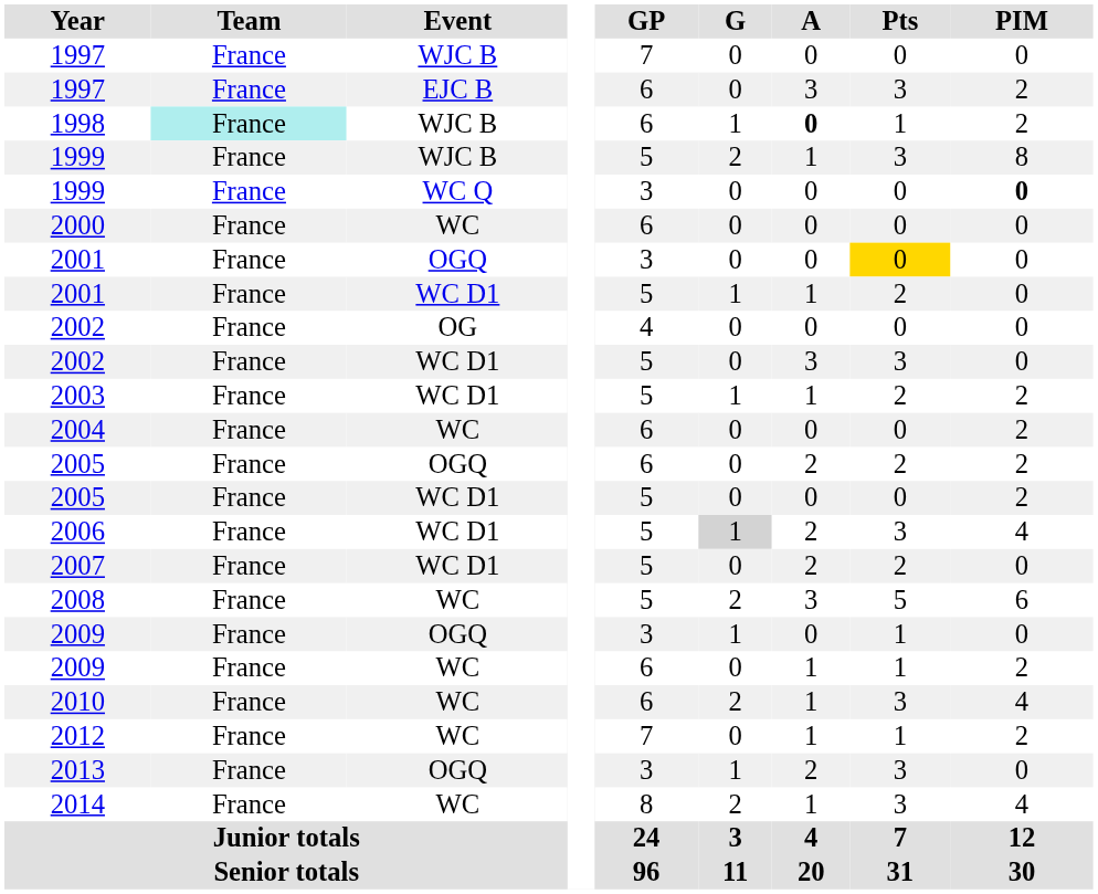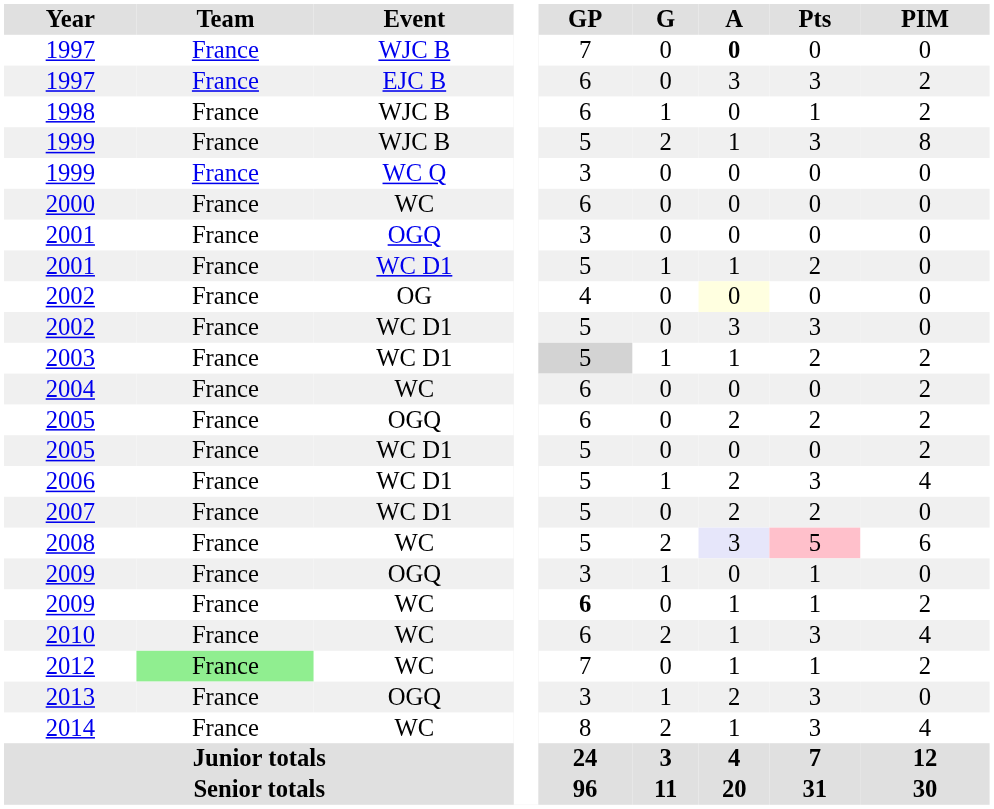1997 / WJC B | A: normal -> bold
1998 | Team: paleturquoise background -> no background
1998 | A: bold -> normal
1999 / WC Q | PIM: bold -> normal
2001 / OGQ | Pts: gold background -> no background
2002 / OG | A: no background -> lightyellow background
2003 | GP: no background -> lightgrey background
2006 | G: lightgrey background -> no background
2008 | A: no background -> lavender background
2008 | Pts: no background -> pink background
2009 / WC | GP: normal -> bold
2012 | Team: no background -> lightgreen background
